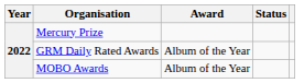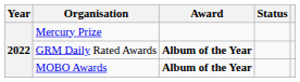GRM Daily Rated Awards | Award: normal -> bold
MOBO Awards | Award: normal -> bold
